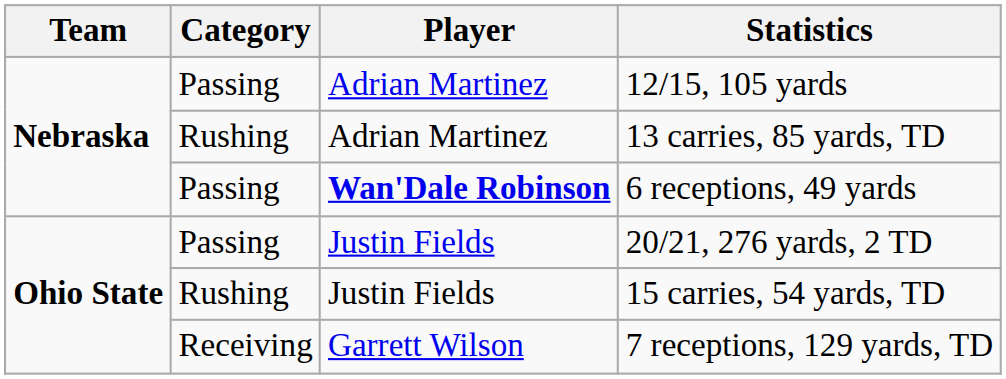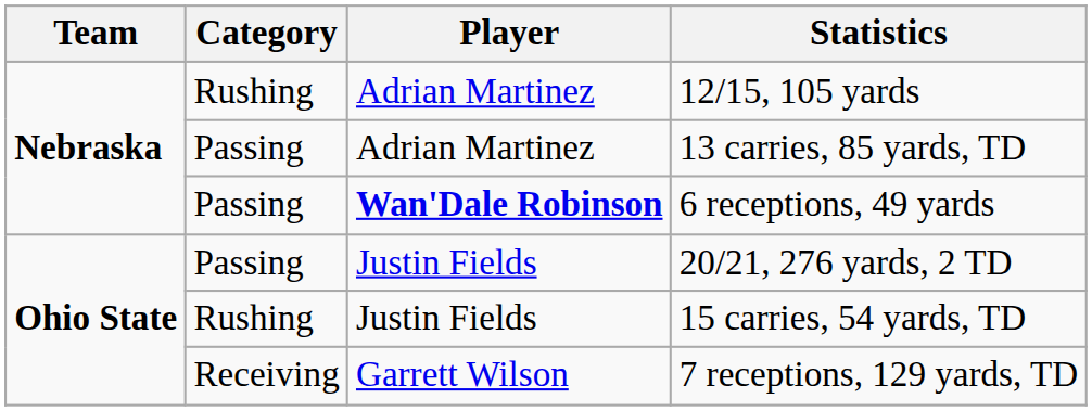12/15, 105 yards | Category: Passing -> Rushing
13 carries, 85 yards, TD | Category: Rushing -> Passing
